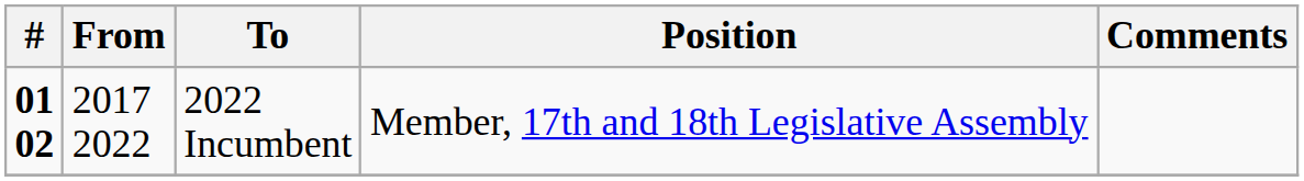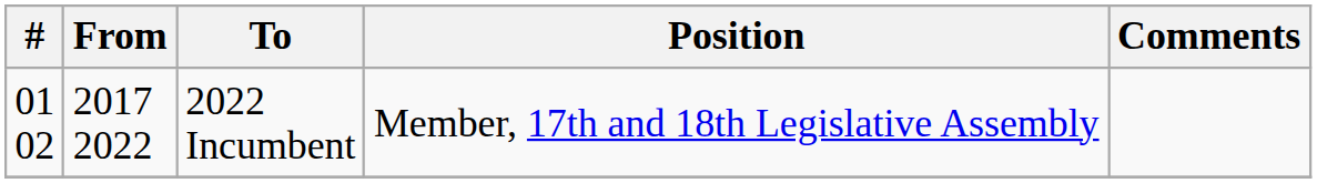2022 Incumbent | #: bold -> normal
